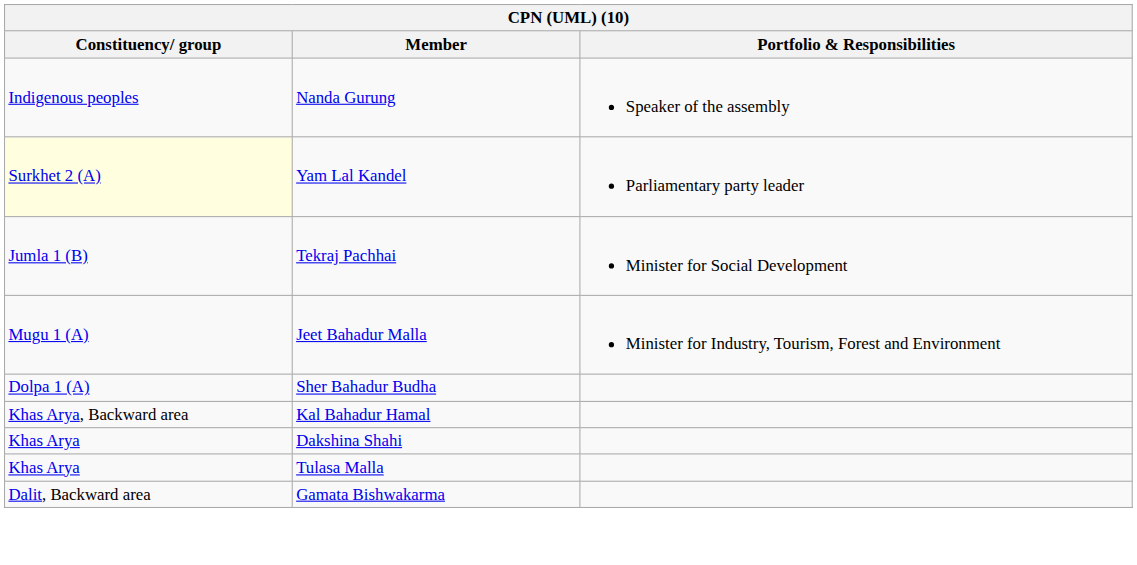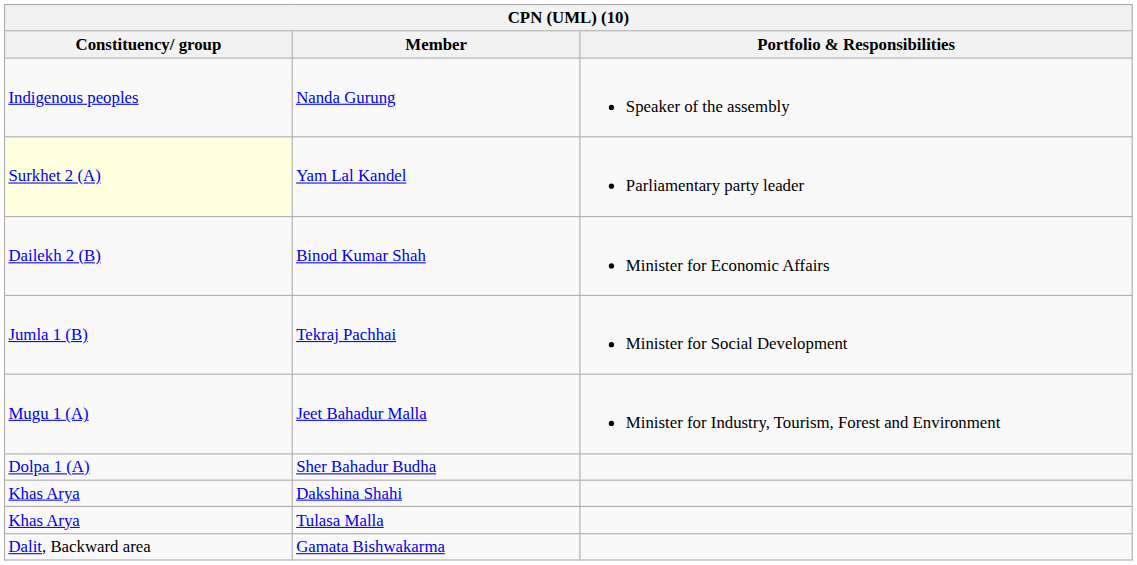+ row: Dailekh 2 (B) | Binod Kumar Shah | Minister for Economic Affairs
- row: Khas Arya, Backward area | Kal Bahadur Hamal
